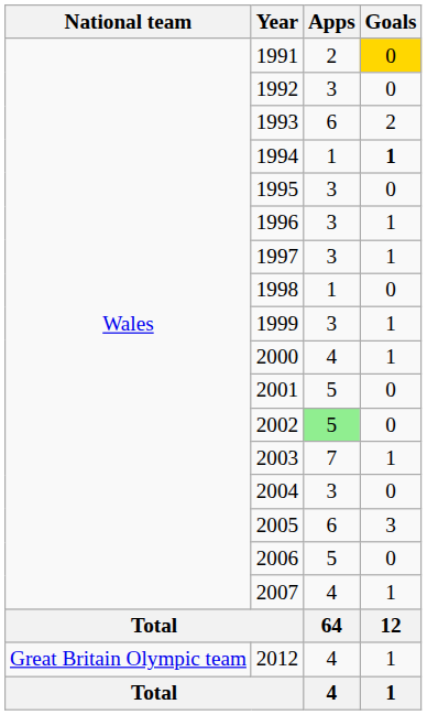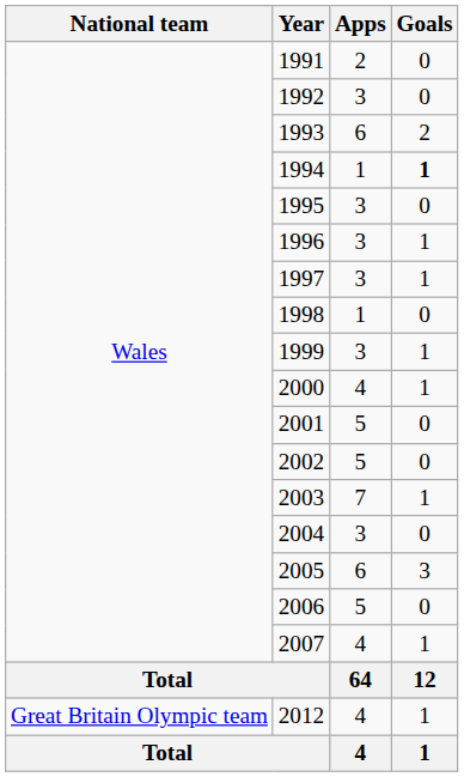1991 | Goals: gold background -> no background
2002 | Apps: lightgreen background -> no background
